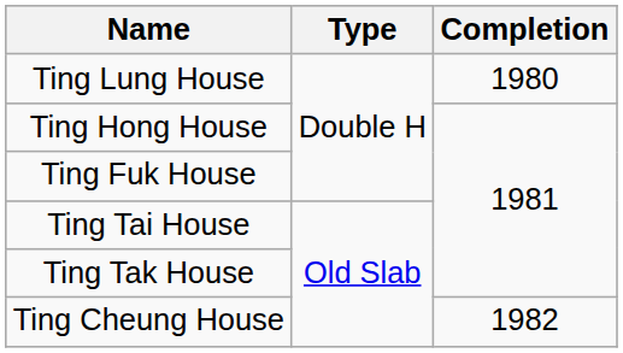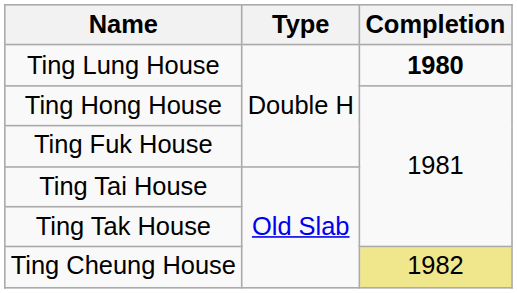Ting Lung House | Completion: normal -> bold
Ting Cheung House | Completion: no background -> khaki background
